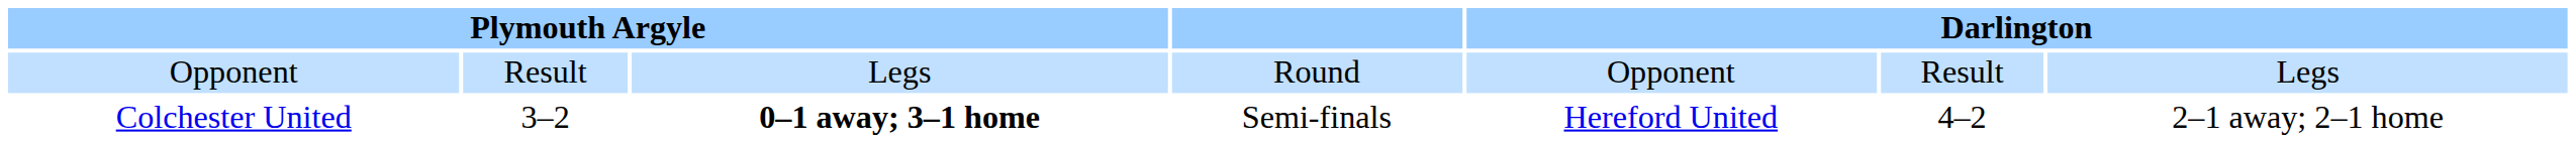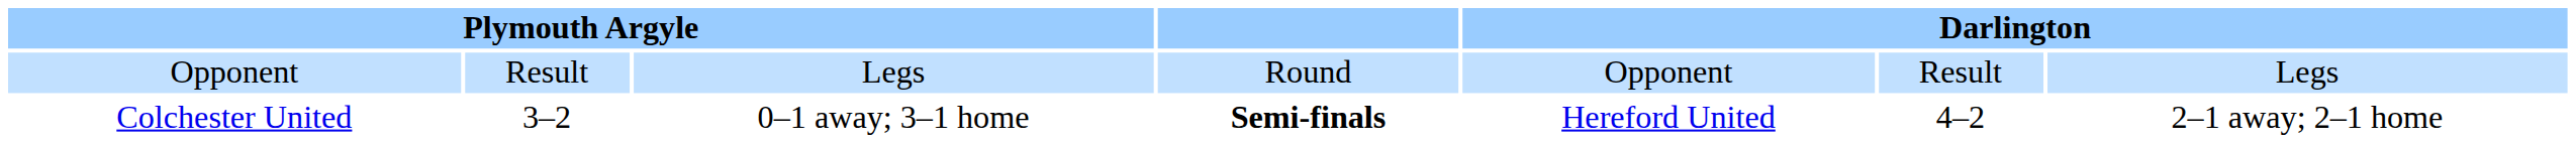Colchester United | column 3: bold -> normal
Colchester United | column 4: normal -> bold
